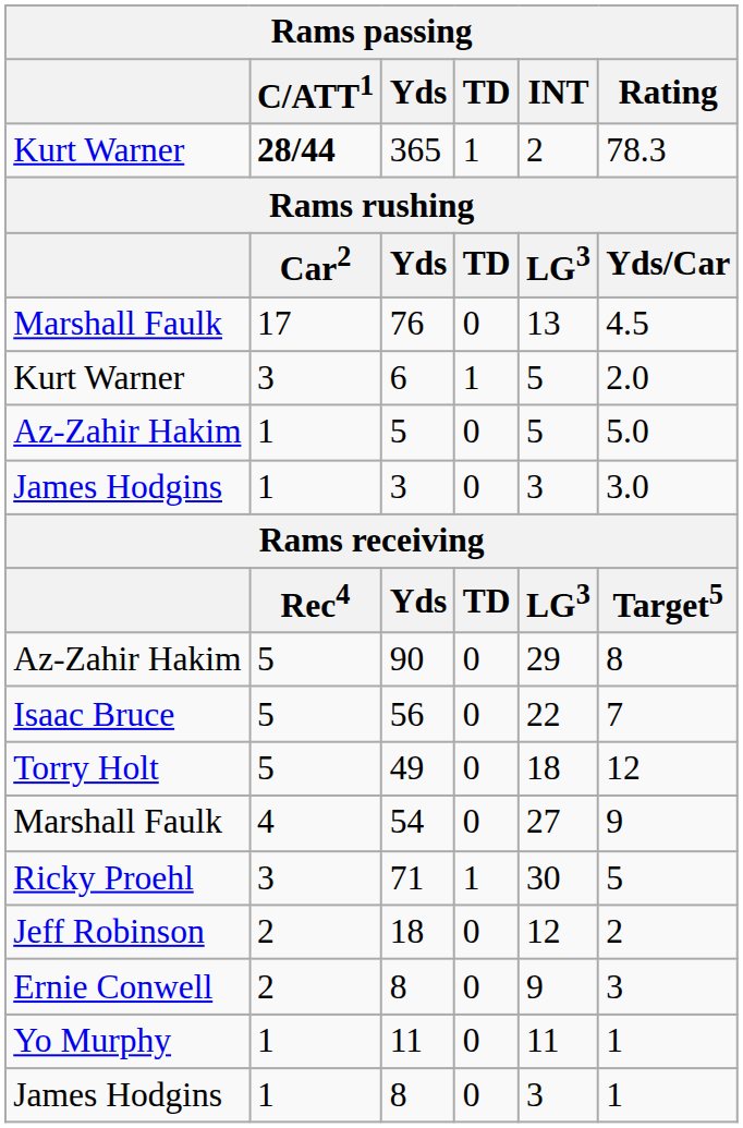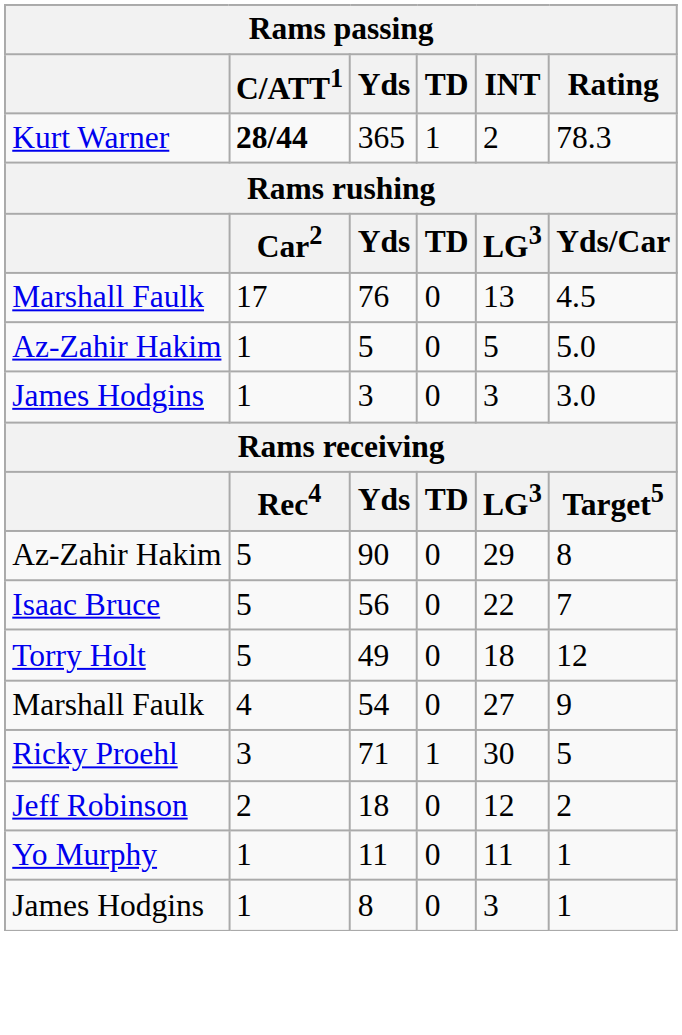- row: Kurt Warner | 3 | 6 | 1 | 5 | 2.0
- row: Ernie Conwell | 2 | 8 | 0 | 9 | 3
